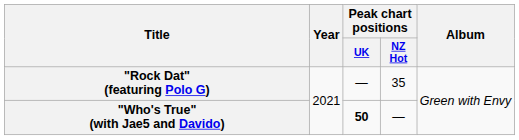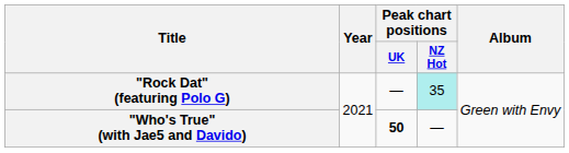"Rock Dat" (featuring Polo G) | Peak chart positions / NZ Hot: no background -> paleturquoise background
